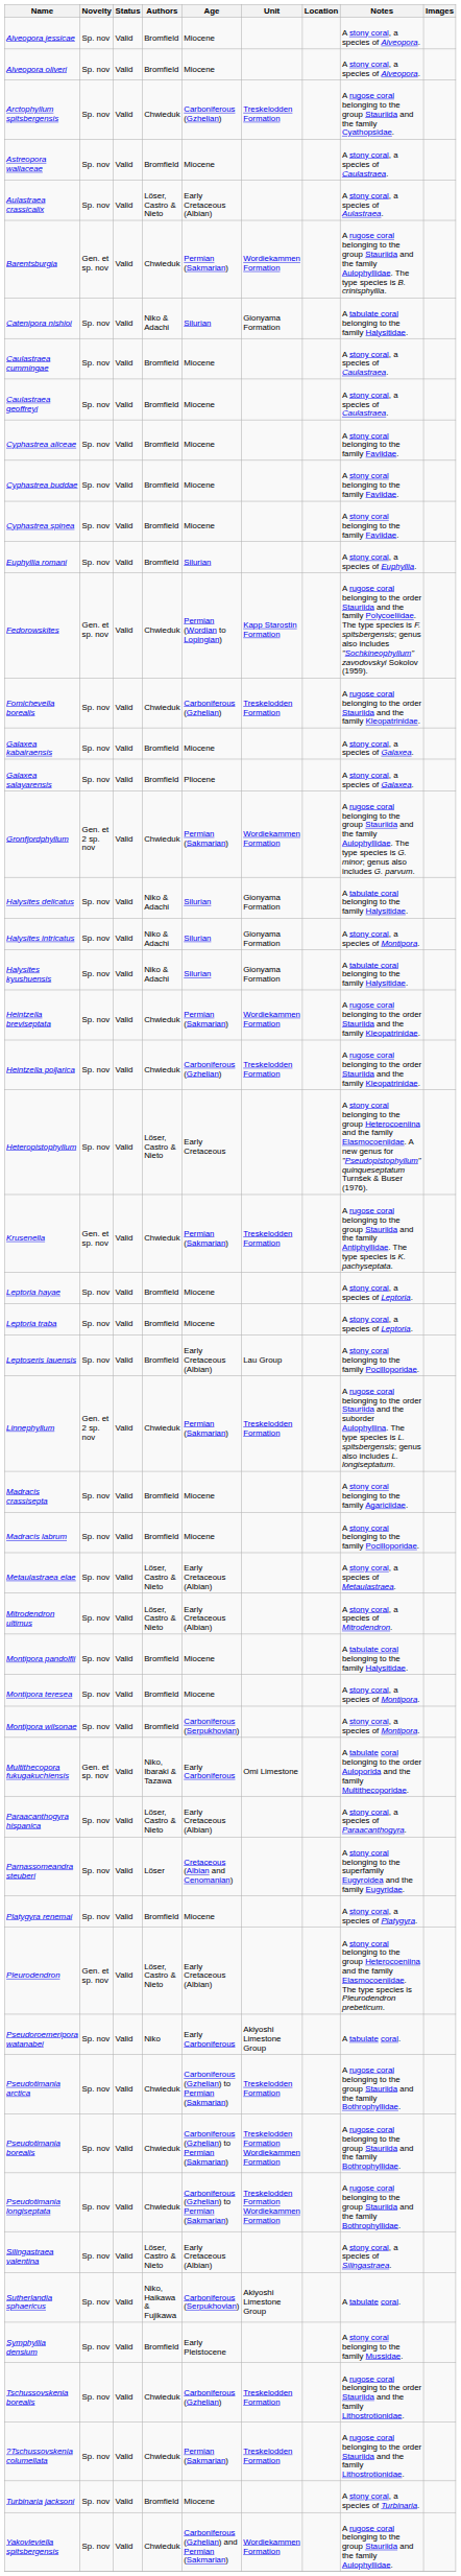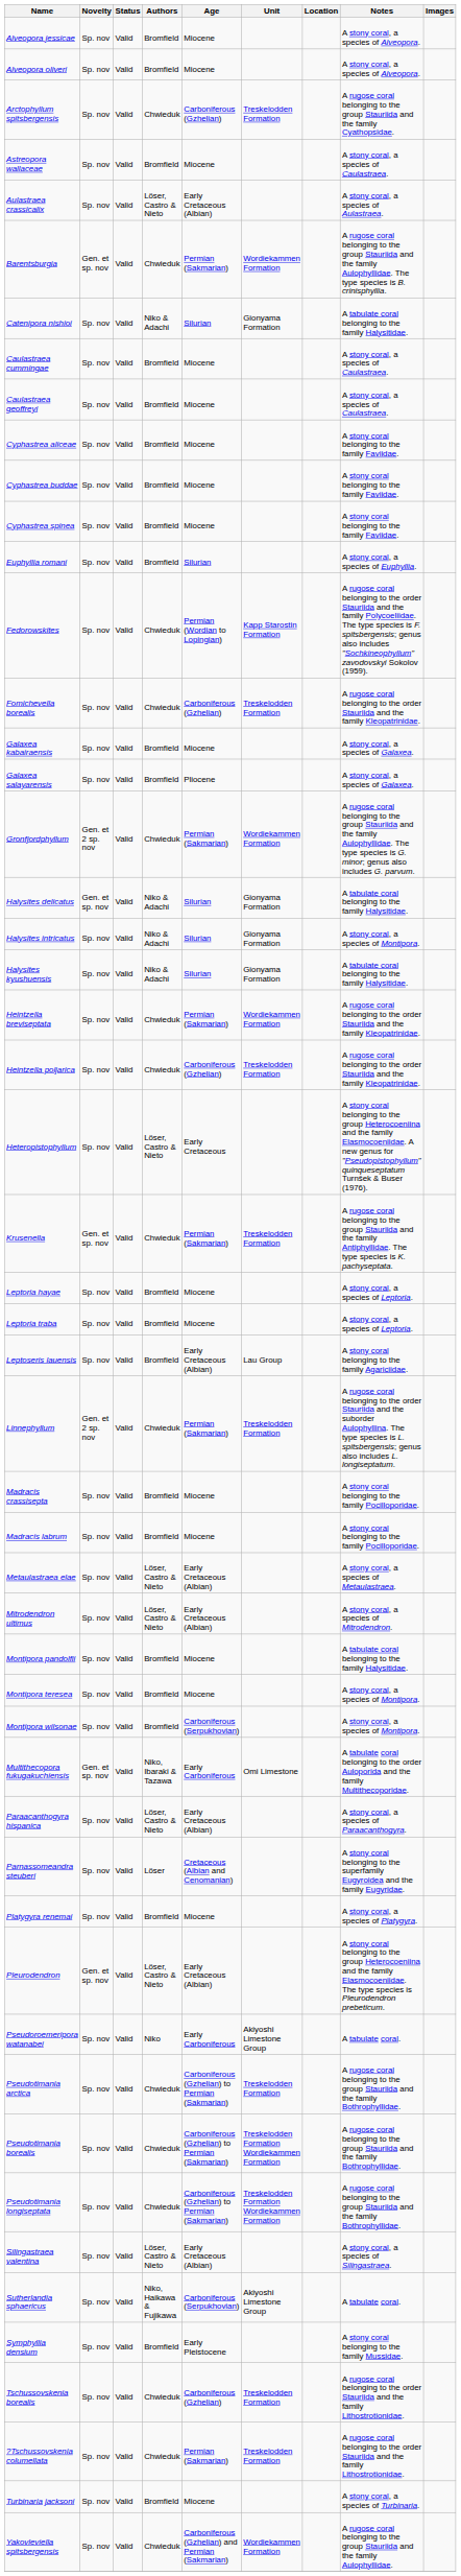Fedorowskites | Novelty: Gen. et sp. nov -> Sp. nov
Halysites delicatus | Novelty: Sp. nov -> Gen. et sp. nov
Leptoseris lauensis | Notes: A stony coral belonging to the family Pocilloporidae. -> A stony coral belonging to the family Agariciidae.
Madracis crassisepta | Notes: A stony coral belonging to the family Agariciidae. -> A stony coral belonging to the family Pocilloporidae.
